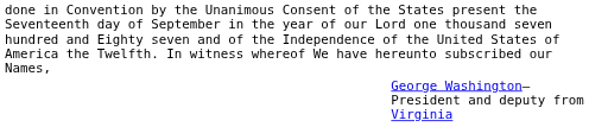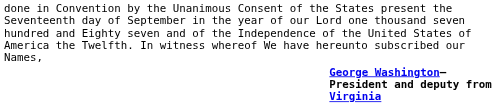row 2 | column 1: normal -> bold
